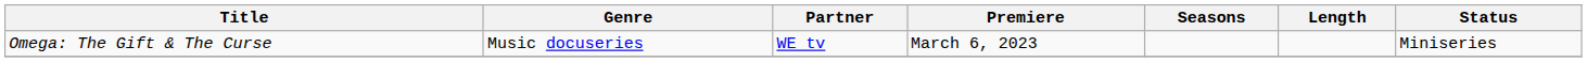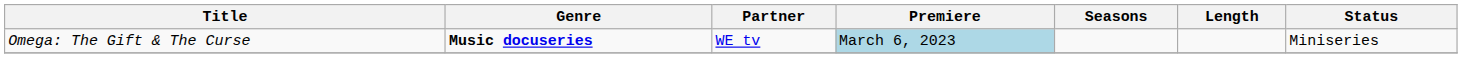Omega: The Gift & The Curse | Genre: normal -> bold
Omega: The Gift & The Curse | Premiere: no background -> lightblue background
